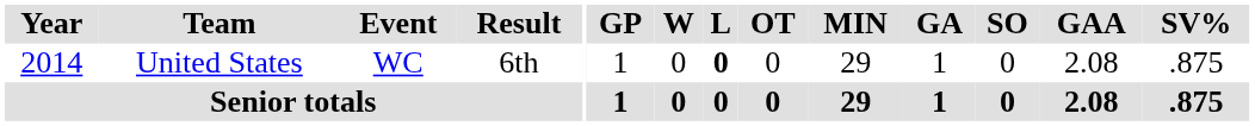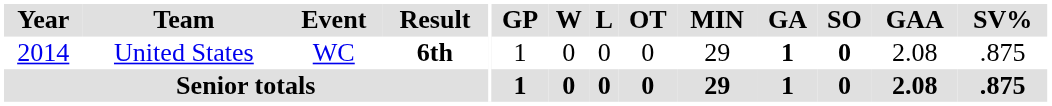United States | Result: normal -> bold
United States | L: bold -> normal
United States | GA: normal -> bold
United States | SO: normal -> bold
